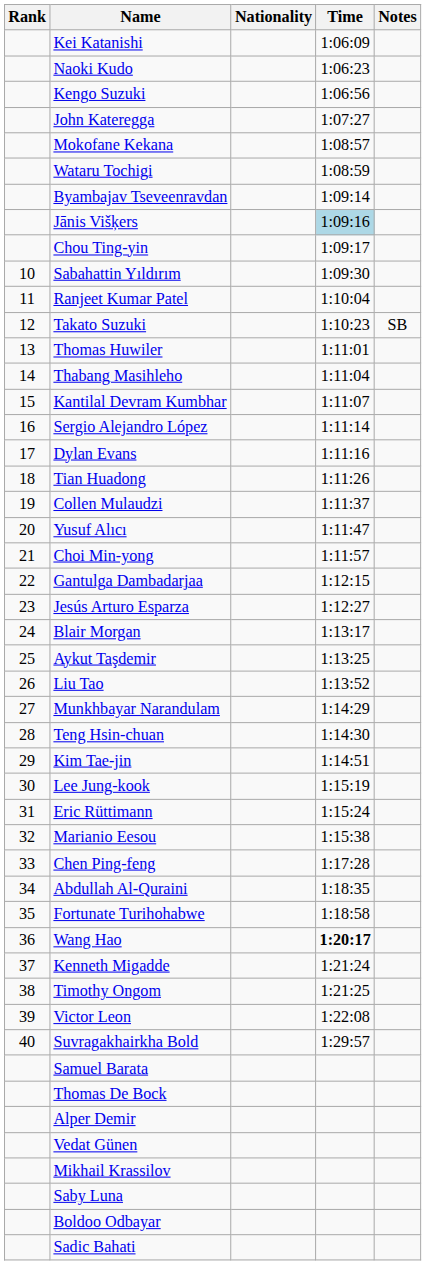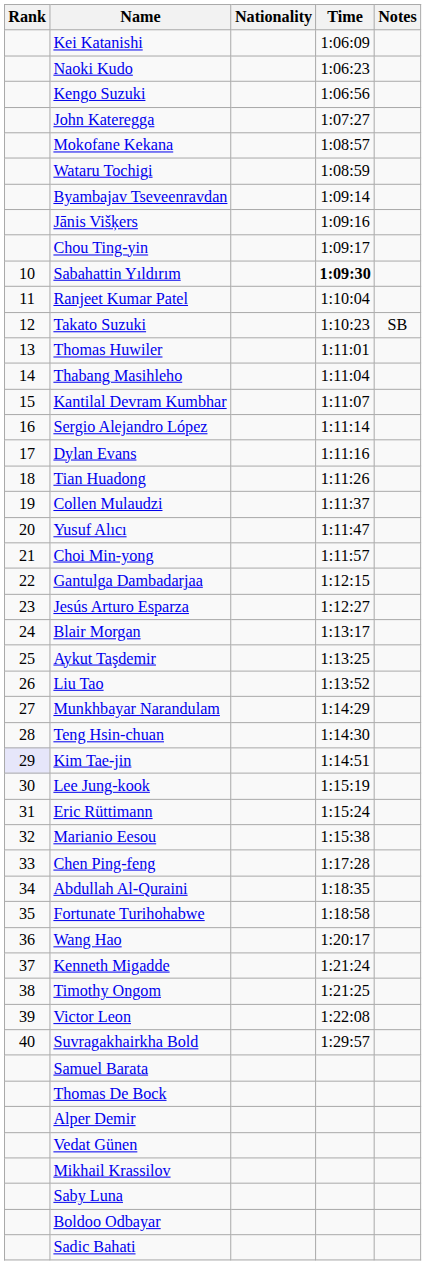Jānis Višķers | Time: lightblue background -> no background
Sabahattin Yıldırım | Time: normal -> bold
Kim Tae-jin | Rank: no background -> lavender background
Wang Hao | Time: bold -> normal
